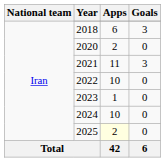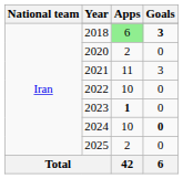2018 | Apps: no background -> lightgreen background
2018 | Goals: normal -> bold
2023 | Apps: normal -> bold
2024 | Goals: normal -> bold
2025 | Apps: lightyellow background -> no background
